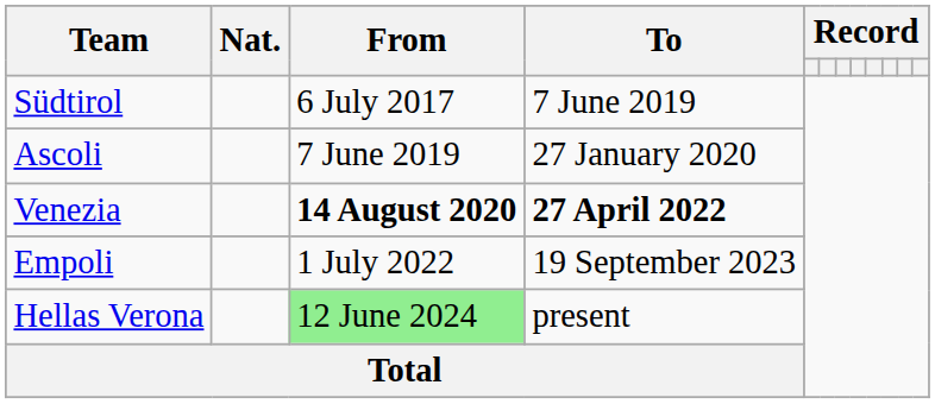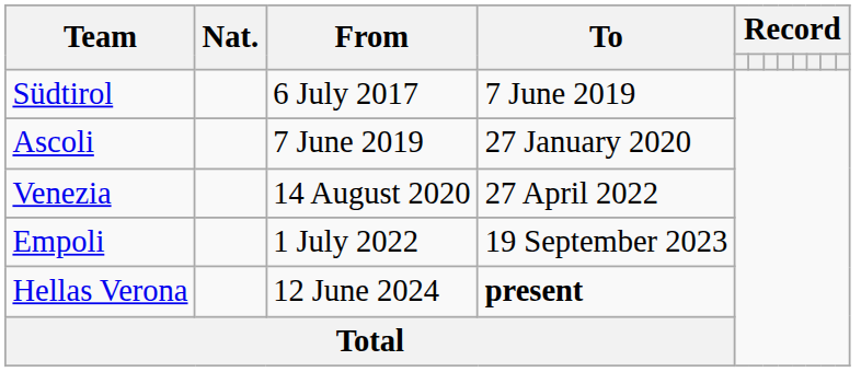Venezia | From: bold -> normal
Venezia | To: bold -> normal
Hellas Verona | From: lightgreen background -> no background
Hellas Verona | To: normal -> bold
